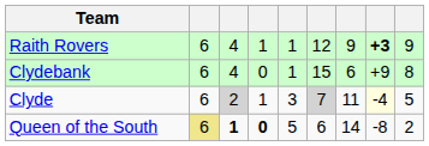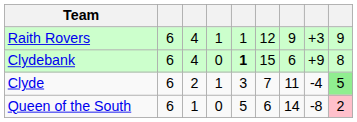Raith Rovers | column 8: bold -> normal
Clydebank | column 5: normal -> bold
Clyde | column 3: lightgrey background -> no background
Clyde | column 6: lightgrey background -> no background
Clyde | column 8: lightyellow background -> no background
Clyde | column 9: no background -> lightgreen background
Queen of the South | column 2: khaki background -> no background
Queen of the South | column 3: bold -> normal
Queen of the South | column 4: bold -> normal
Queen of the South | column 9: no background -> pink background
